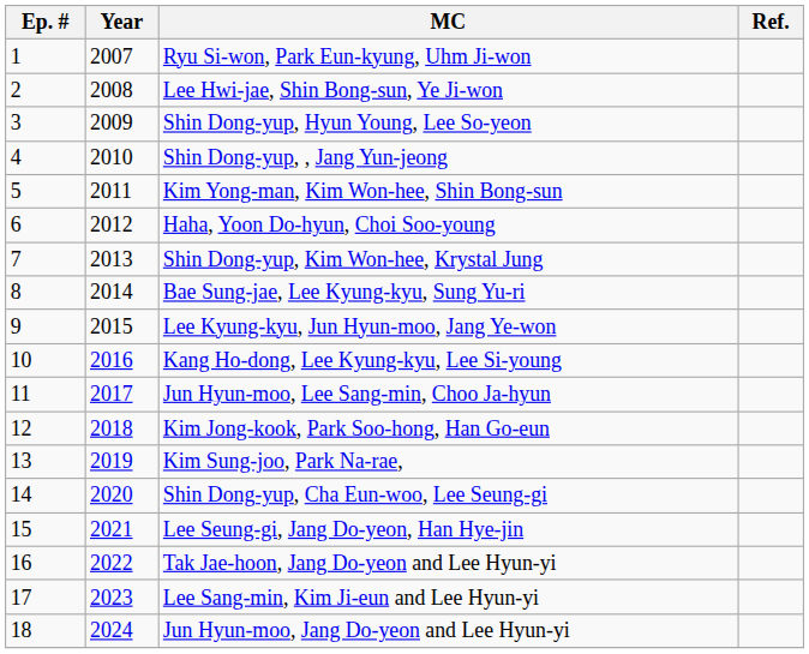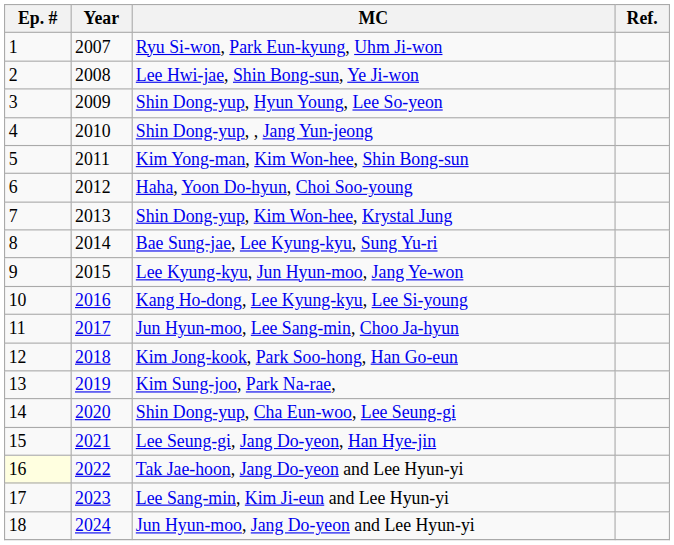Tak Jae-hoon, Jang Do-yeon and Lee Hyun-yi | Ep. #: no background -> lightyellow background
